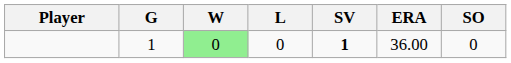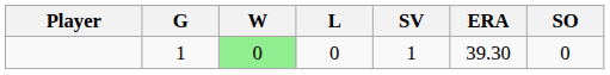row 2 | SV: bold -> normal
row 2 | ERA: 36.00 -> 39.30
